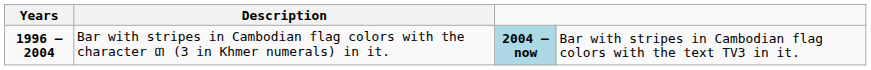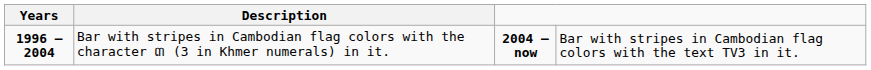row 2 | column 3: lightblue background -> no background
